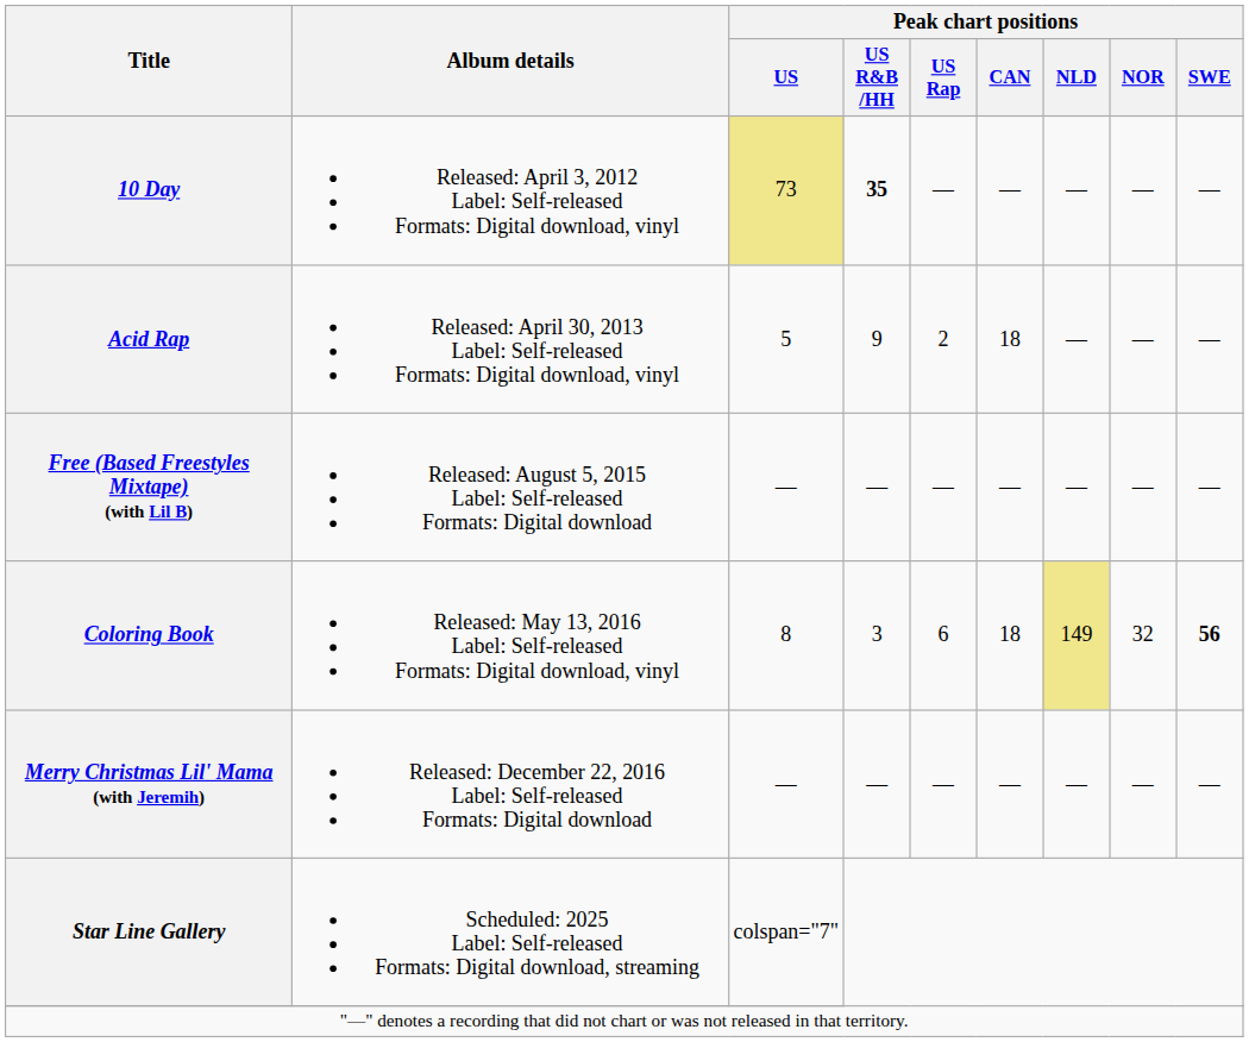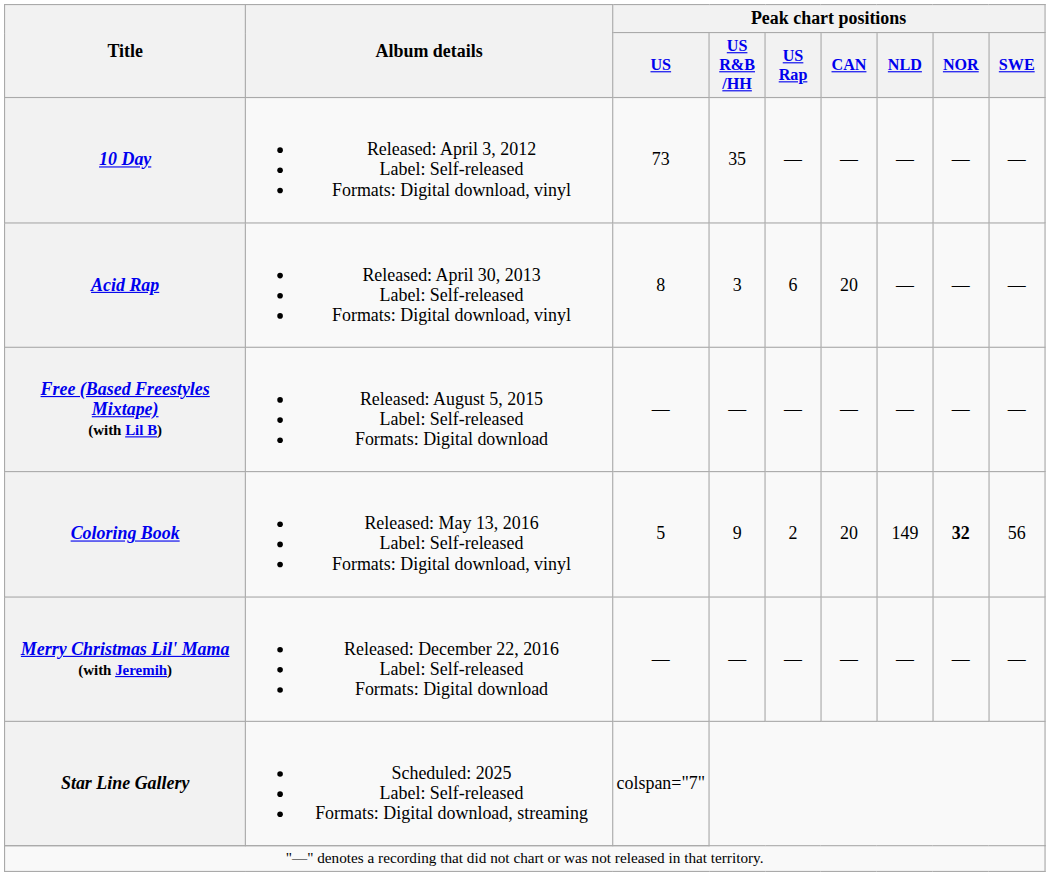10 Day | Peak chart positions / US: khaki background -> no background
10 Day | Peak chart positions / US R&B /HH: bold -> normal
Acid Rap | Peak chart positions / US: 5 -> 8
Acid Rap | Peak chart positions / US R&B /HH: 9 -> 3
Acid Rap | Peak chart positions / US Rap: 2 -> 6
Acid Rap | Peak chart positions / CAN: 18 -> 20
Coloring Book | Peak chart positions / US: 8 -> 5
Coloring Book | Peak chart positions / US R&B /HH: 3 -> 9
Coloring Book | Peak chart positions / US Rap: 6 -> 2
Coloring Book | Peak chart positions / CAN: 18 -> 20
Coloring Book | Peak chart positions / NLD: khaki background -> no background
Coloring Book | Peak chart positions / NOR: normal -> bold
Coloring Book | Peak chart positions / SWE: bold -> normal
